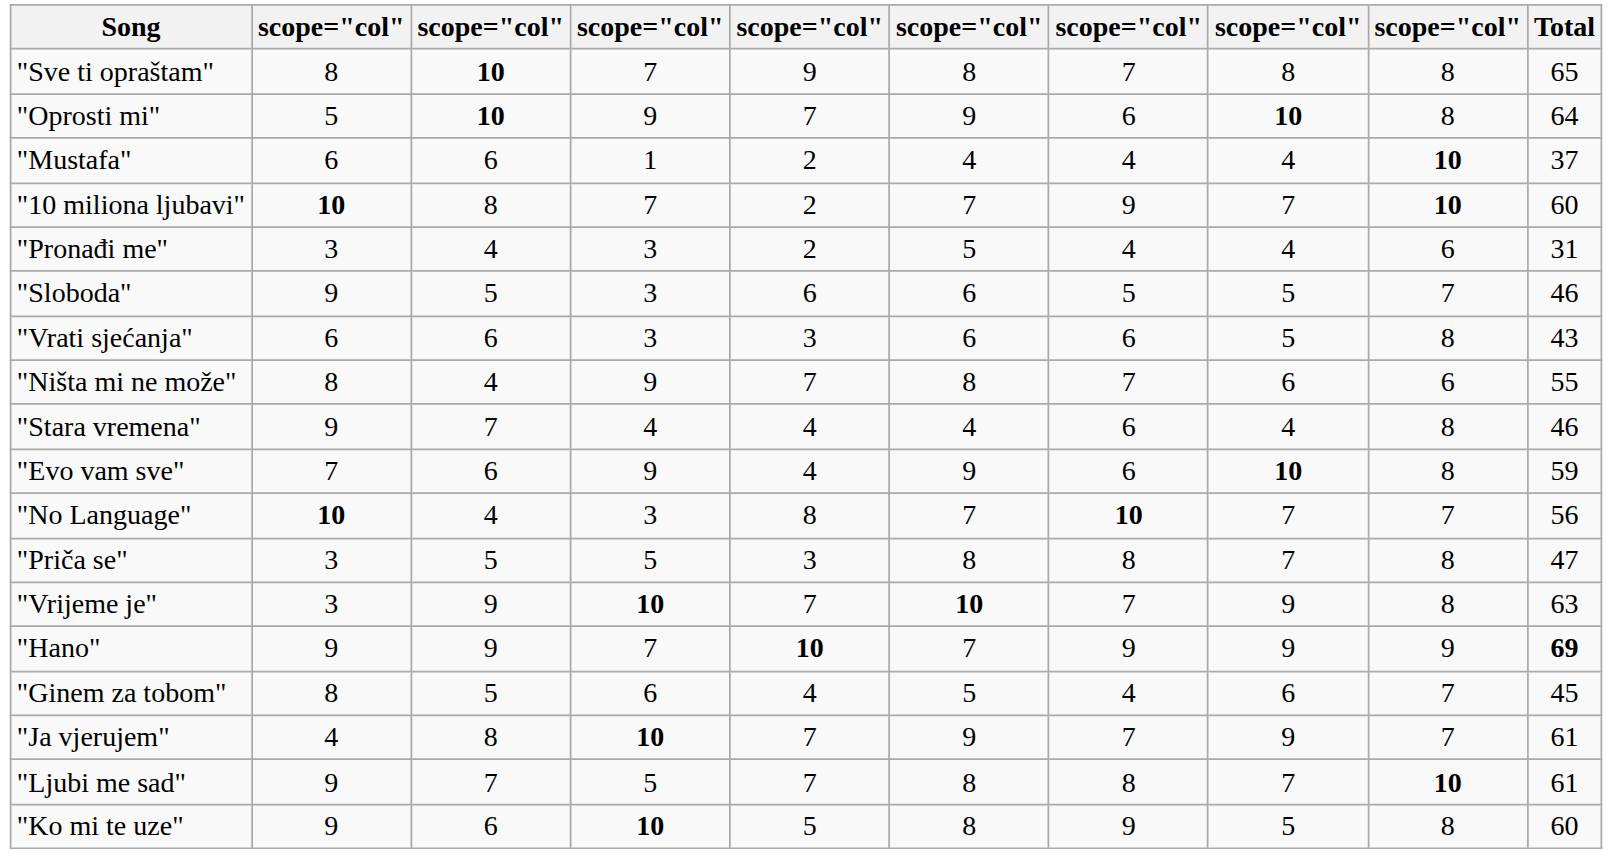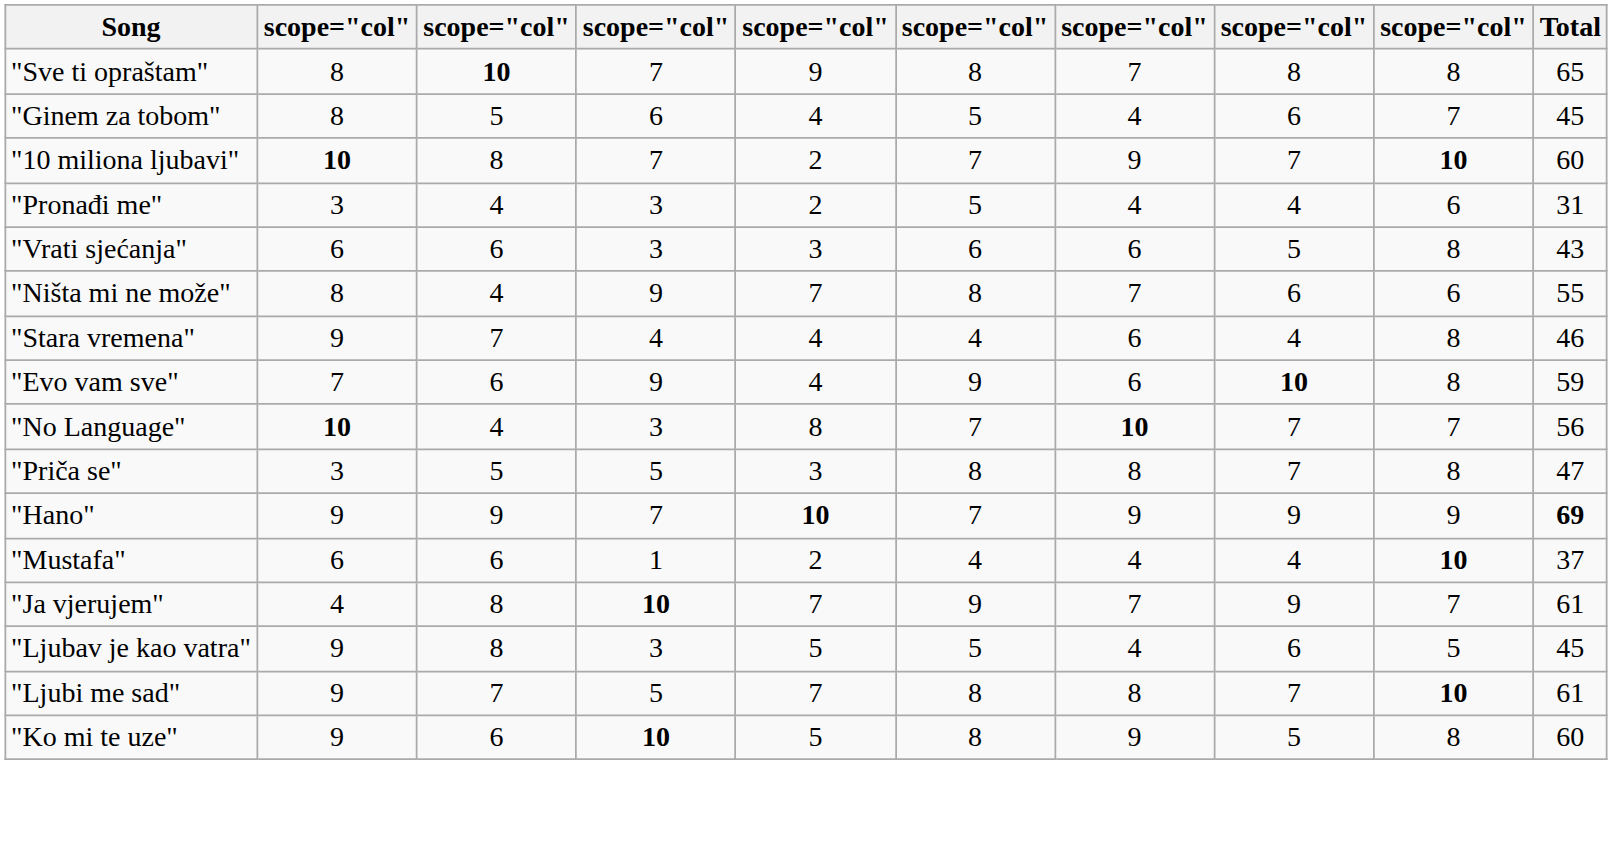- row: "Oprosti mi" | 5 | 10 | 9 | 7 | 9 | 6 | 10 | 8 | 64
rows swapped: "Ginem za tobom" <-> "Mustafa"
- row: "Sloboda" | 9 | 5 | 3 | 6 | 6 | 5 | 5 | 7 | 46
- row: "Vrijeme je" | 3 | 9 | 10 | 7 | 10 | 7 | 9 | 8 | 63
+ row: "Ljubav je kao vatra" | 9 | 8 | 3 | 5 | 5 | 4 | 6 | 5 | 45
